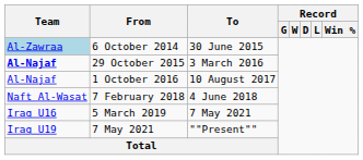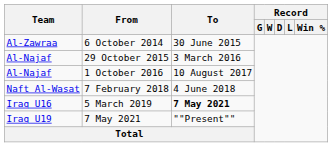6 October 2014 | Team: lightblue background -> no background
29 October 2015 | Team: bold -> normal
5 March 2019 | To: normal -> bold
